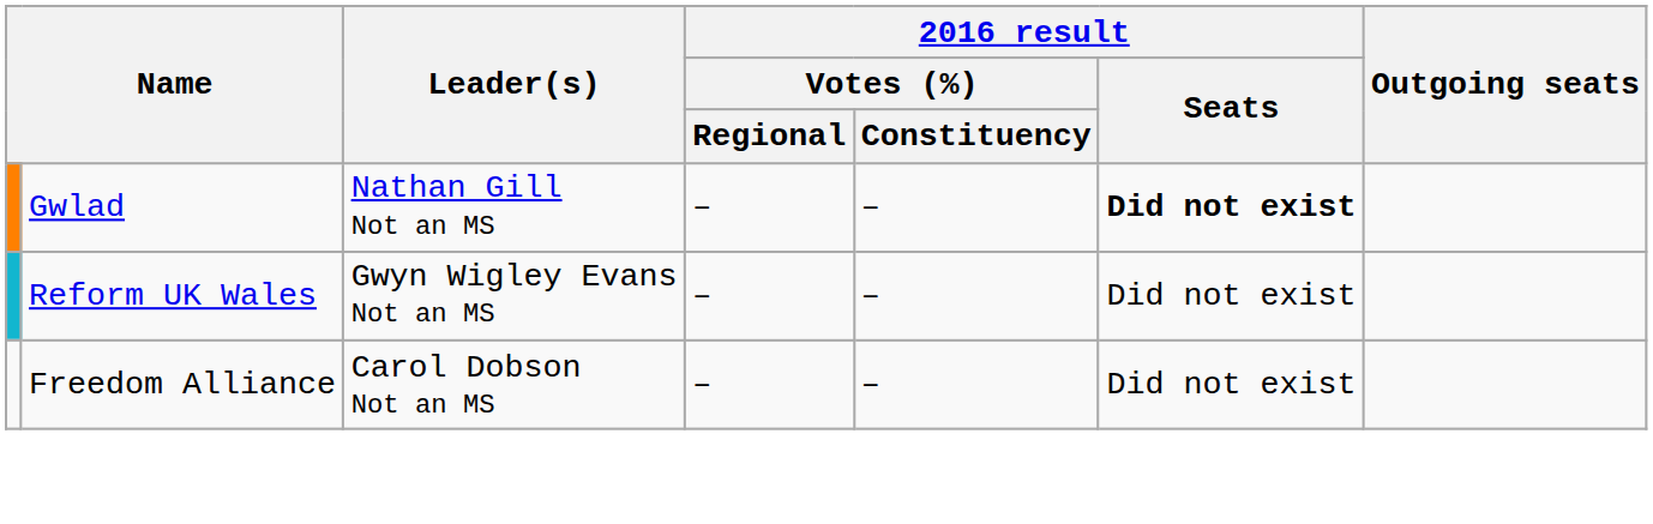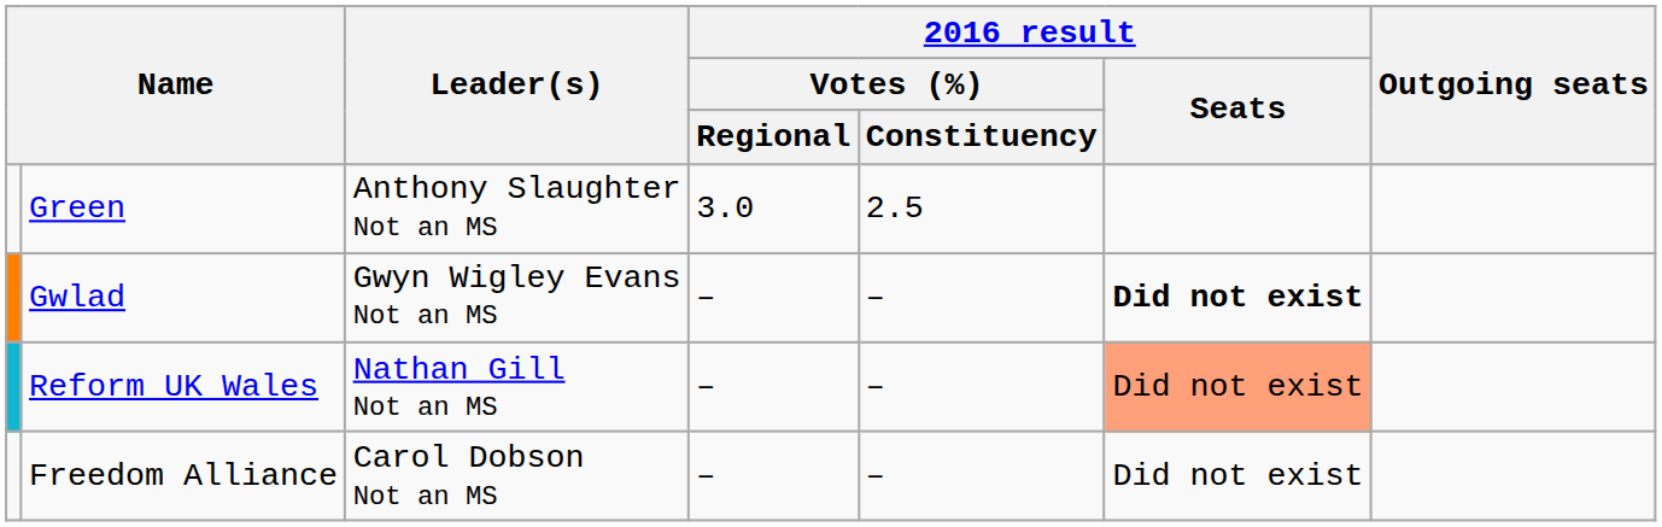+ row: Green | Anthony Slaughter Not an MS | 3.0 | 2.5
Gwlad | Leader(s): Nathan Gill Not an MS -> Gwyn Wigley Evans Not an MS
Reform UK Wales | Leader(s): Gwyn Wigley Evans Not an MS -> Nathan Gill Not an MS
Reform UK Wales | 2016 result / Seats: no background -> lightsalmon background
